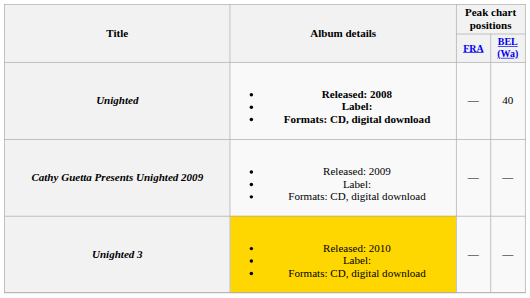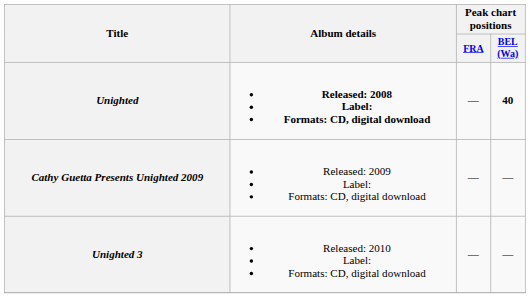Unighted | Peak chart positions / BEL (Wa): normal -> bold
Unighted 3 | Album details: gold background -> no background
